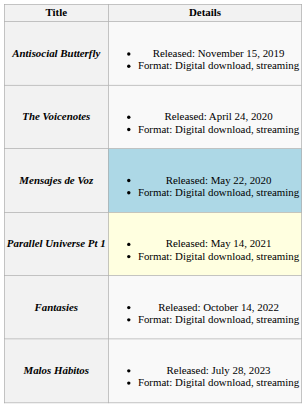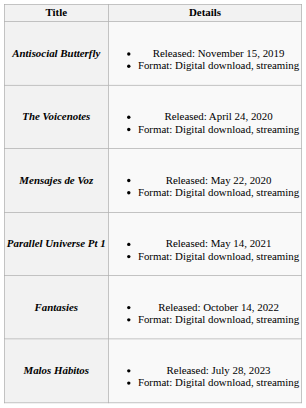Mensajes de Voz | Details: lightblue background -> no background
Parallel Universe Pt 1 | Details: lightyellow background -> no background
